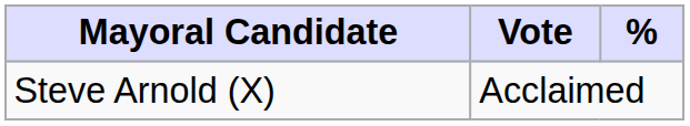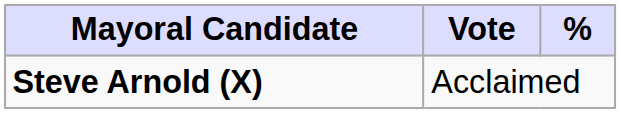Steve Arnold (X) | Mayoral Candidate: normal -> bold
